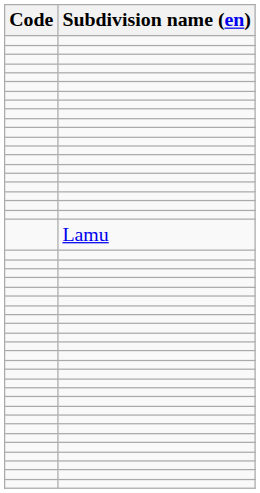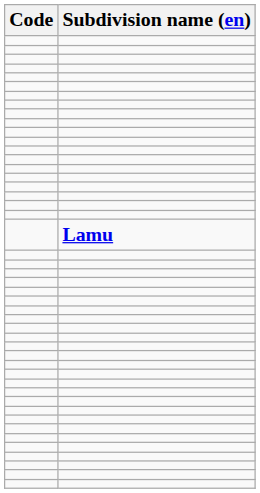row 22 | Subdivision name (en): normal -> bold
